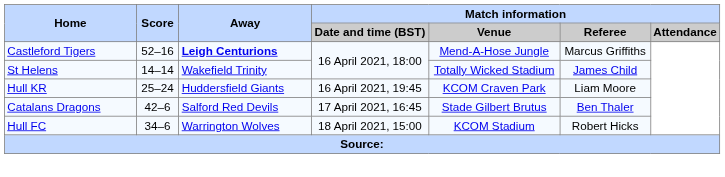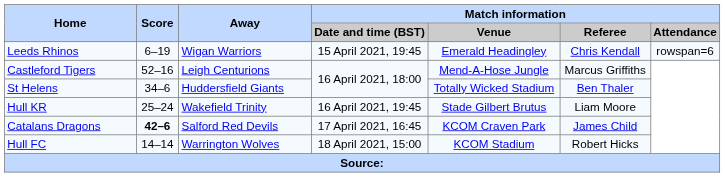+ row: Leeds Rhinos | 6–19 | Wigan Warriors | 15 April 2021, 19:45 | Emerald Headingley | Chris Kendall | rowspan=6
Castleford Tigers | Away: bold -> normal
St Helens | Score: 14–14 -> 34–6
St Helens | Away: Wakefield Trinity -> Huddersfield Giants
St Helens | Match information / Referee: James Child -> Ben Thaler
Hull KR | Away: Huddersfield Giants -> Wakefield Trinity
Hull KR | Match information / Venue: KCOM Craven Park -> Stade Gilbert Brutus
Catalans Dragons | Score: normal -> bold
Catalans Dragons | Match information / Venue: Stade Gilbert Brutus -> KCOM Craven Park
Catalans Dragons | Match information / Referee: Ben Thaler -> James Child
Hull FC | Score: 34–6 -> 14–14
